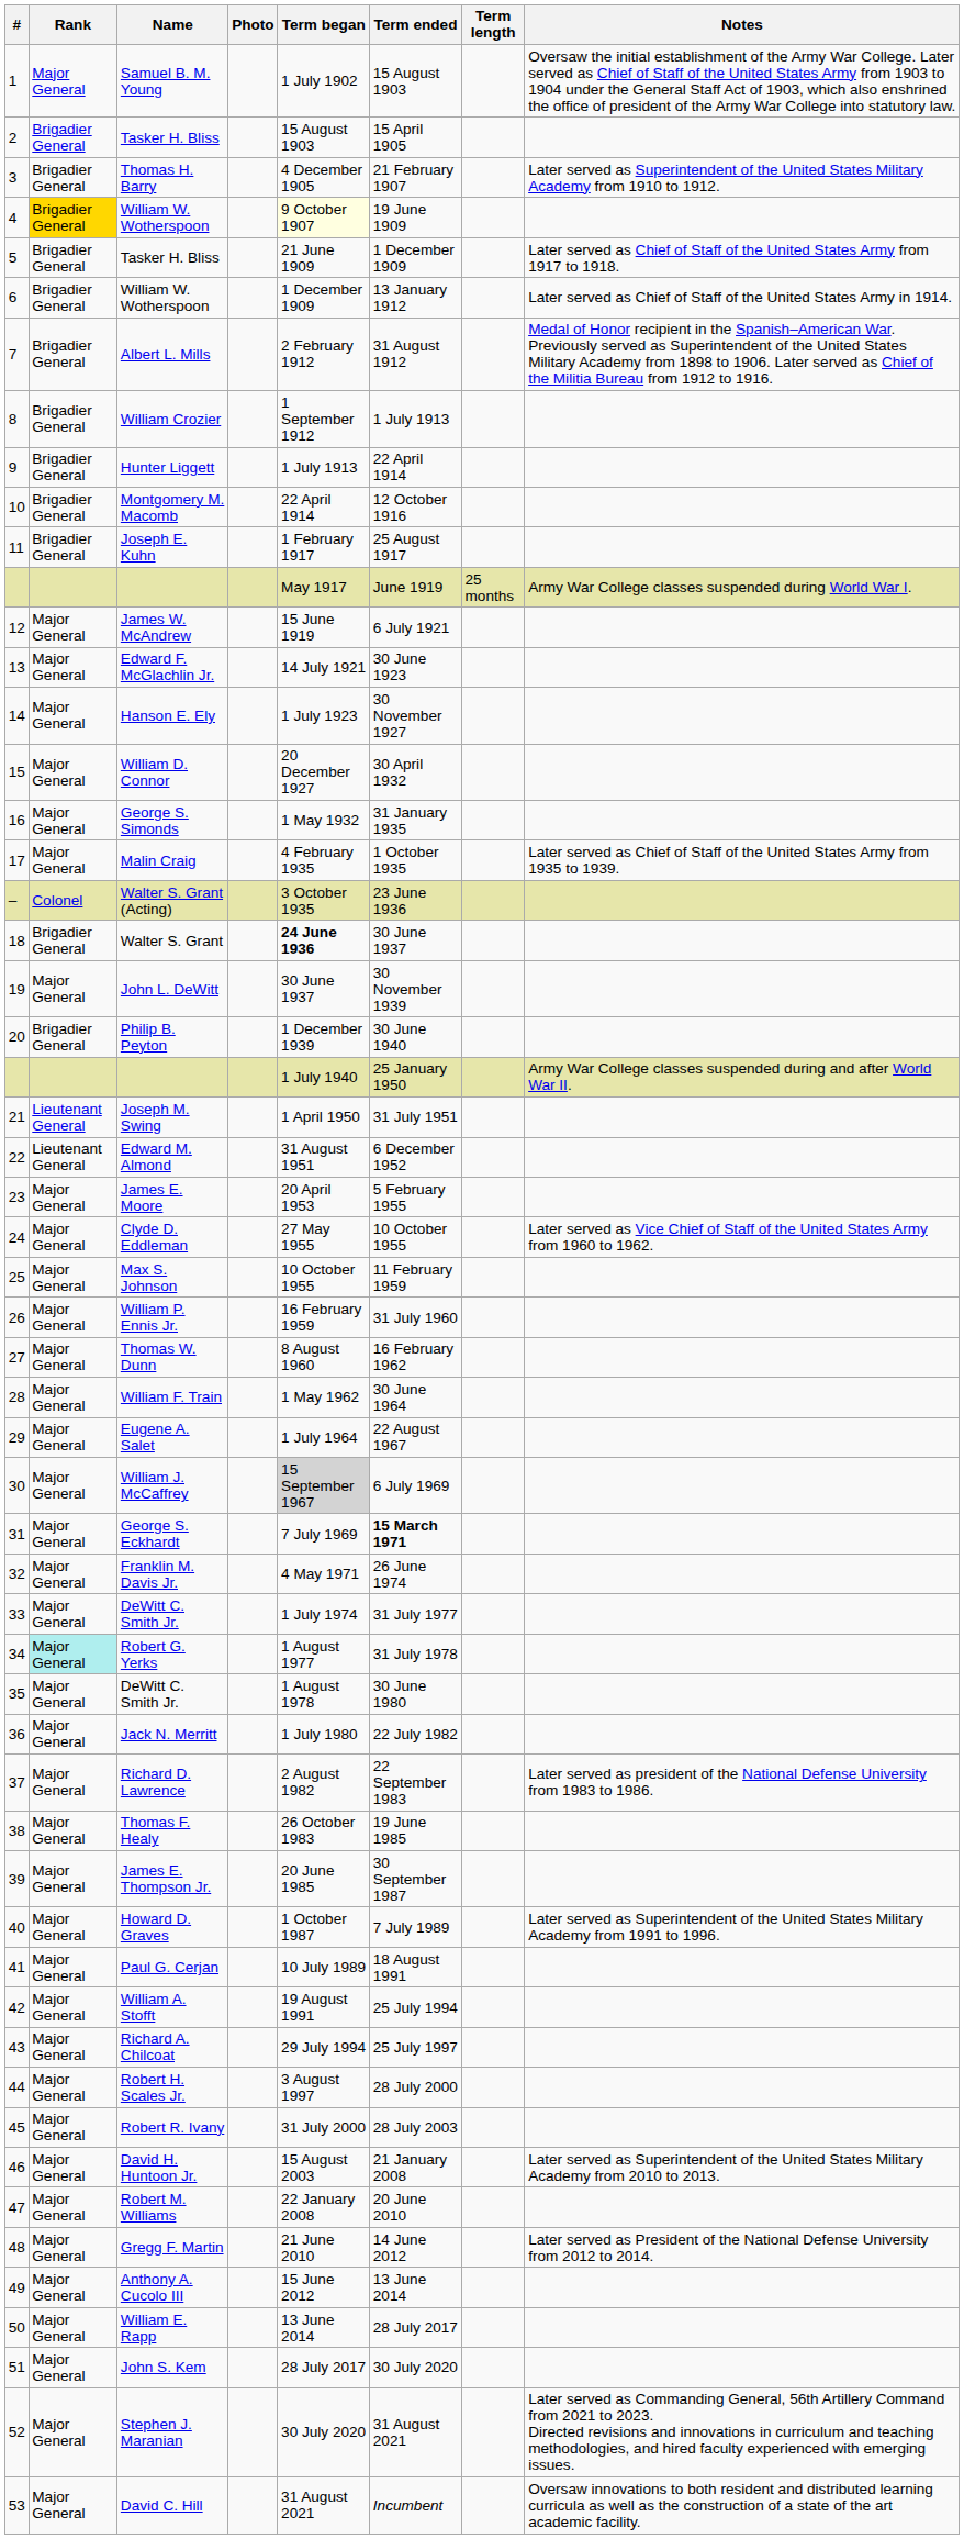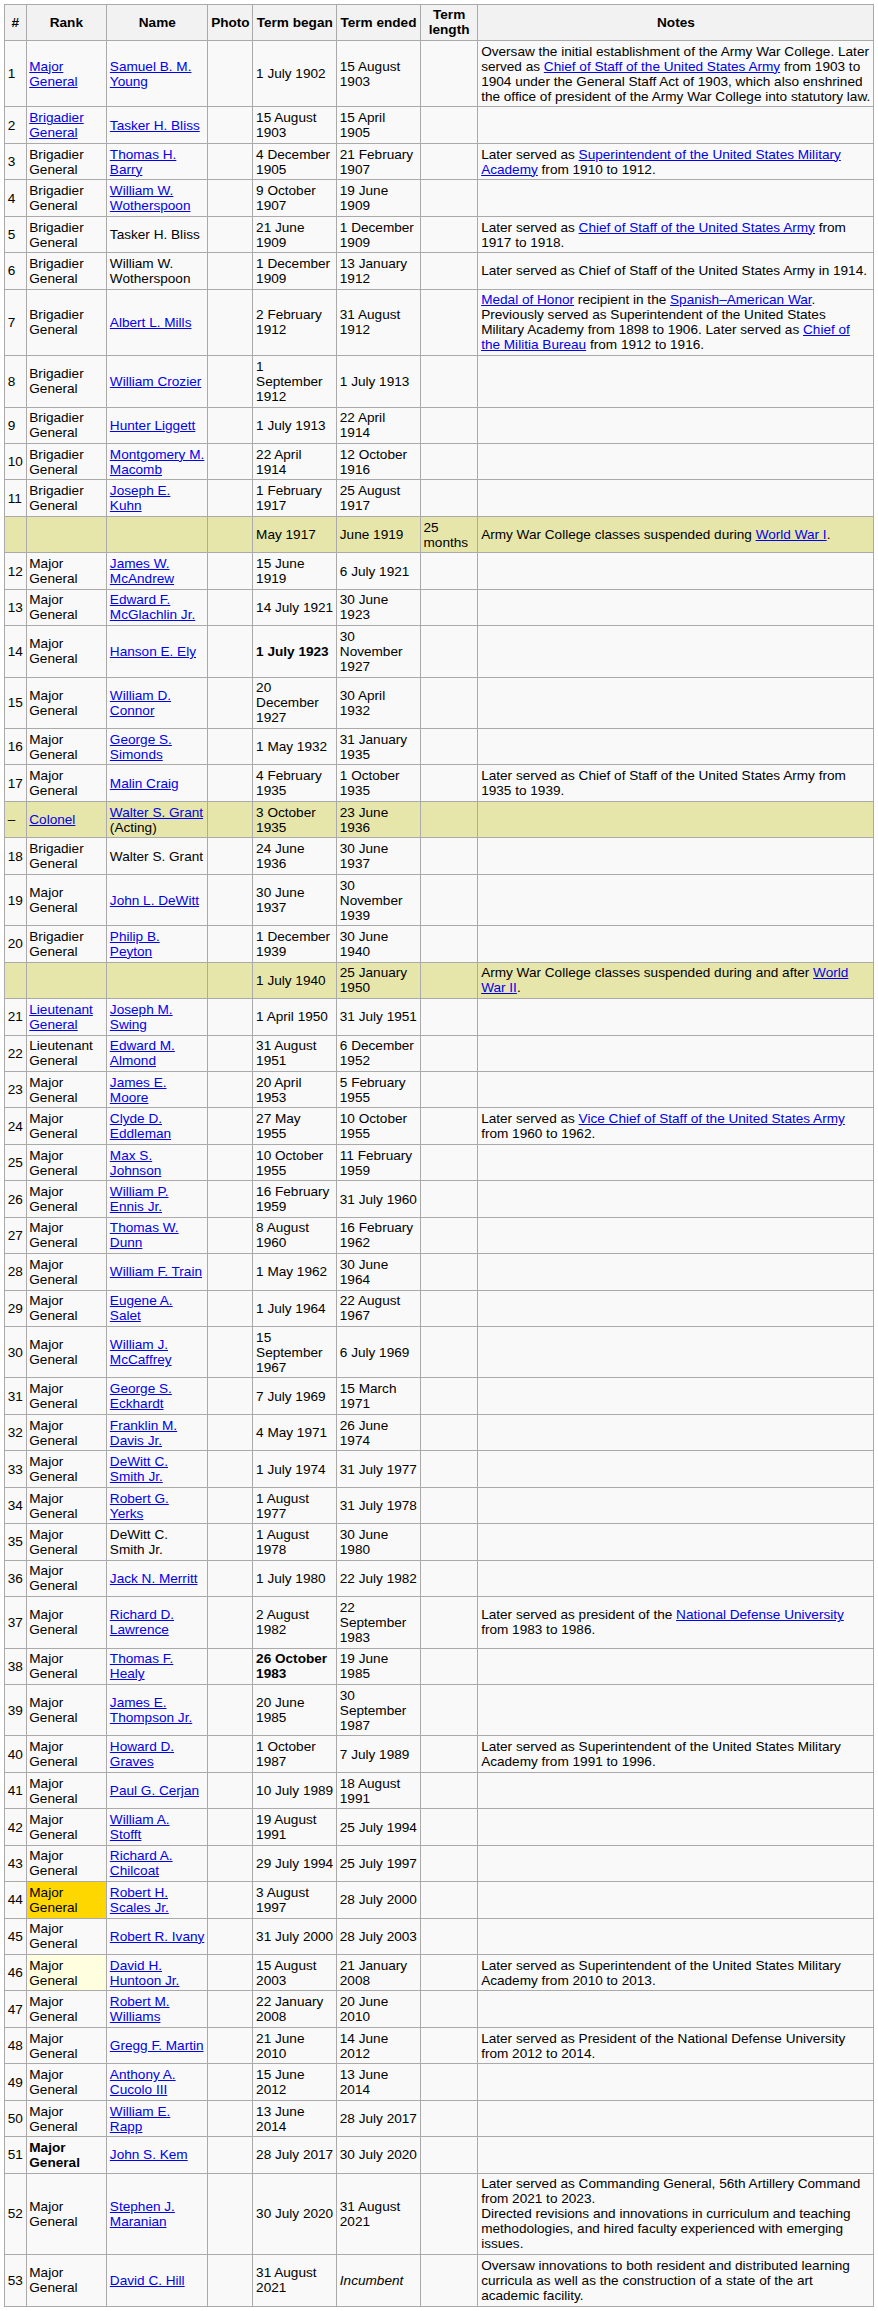4 / William W. Wotherspoon | Rank: gold background -> no background
4 / William W. Wotherspoon | Term began: lightyellow background -> no background
Hanson E. Ely | Term began: normal -> bold
Walter S. Grant | Term began: bold -> normal
William J. McCaffrey | Term began: lightgrey background -> no background
George S. Eckhardt | Term ended: bold -> normal
Robert G. Yerks | Rank: paleturquoise background -> no background
Thomas F. Healy | Term began: normal -> bold
Robert H. Scales Jr. | Rank: no background -> gold background
David H. Huntoon Jr. | Rank: no background -> lightyellow background
John S. Kem | Rank: normal -> bold
